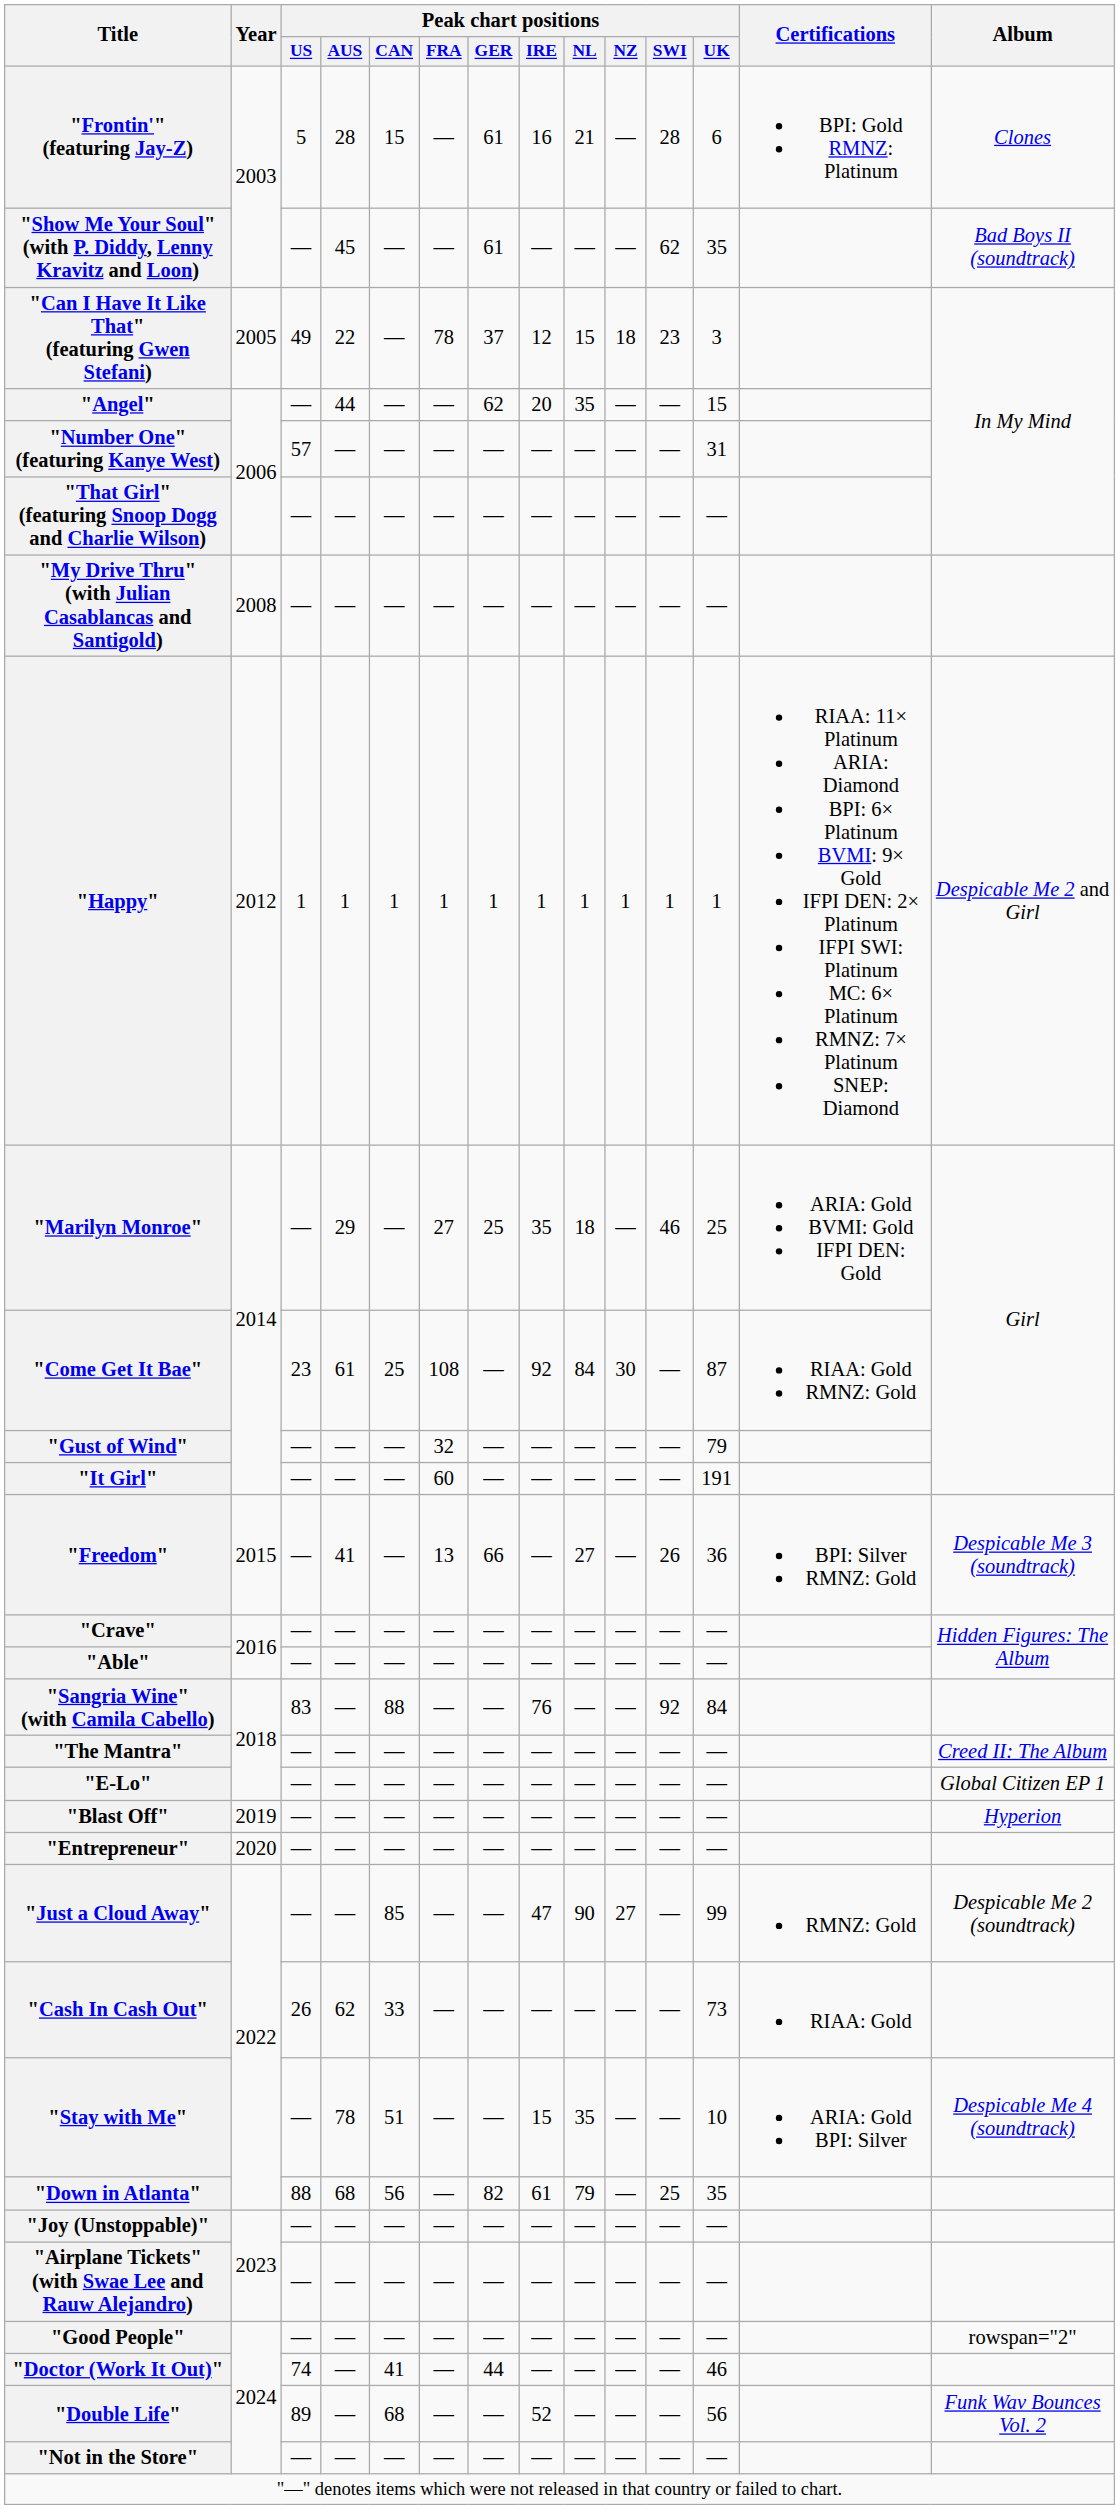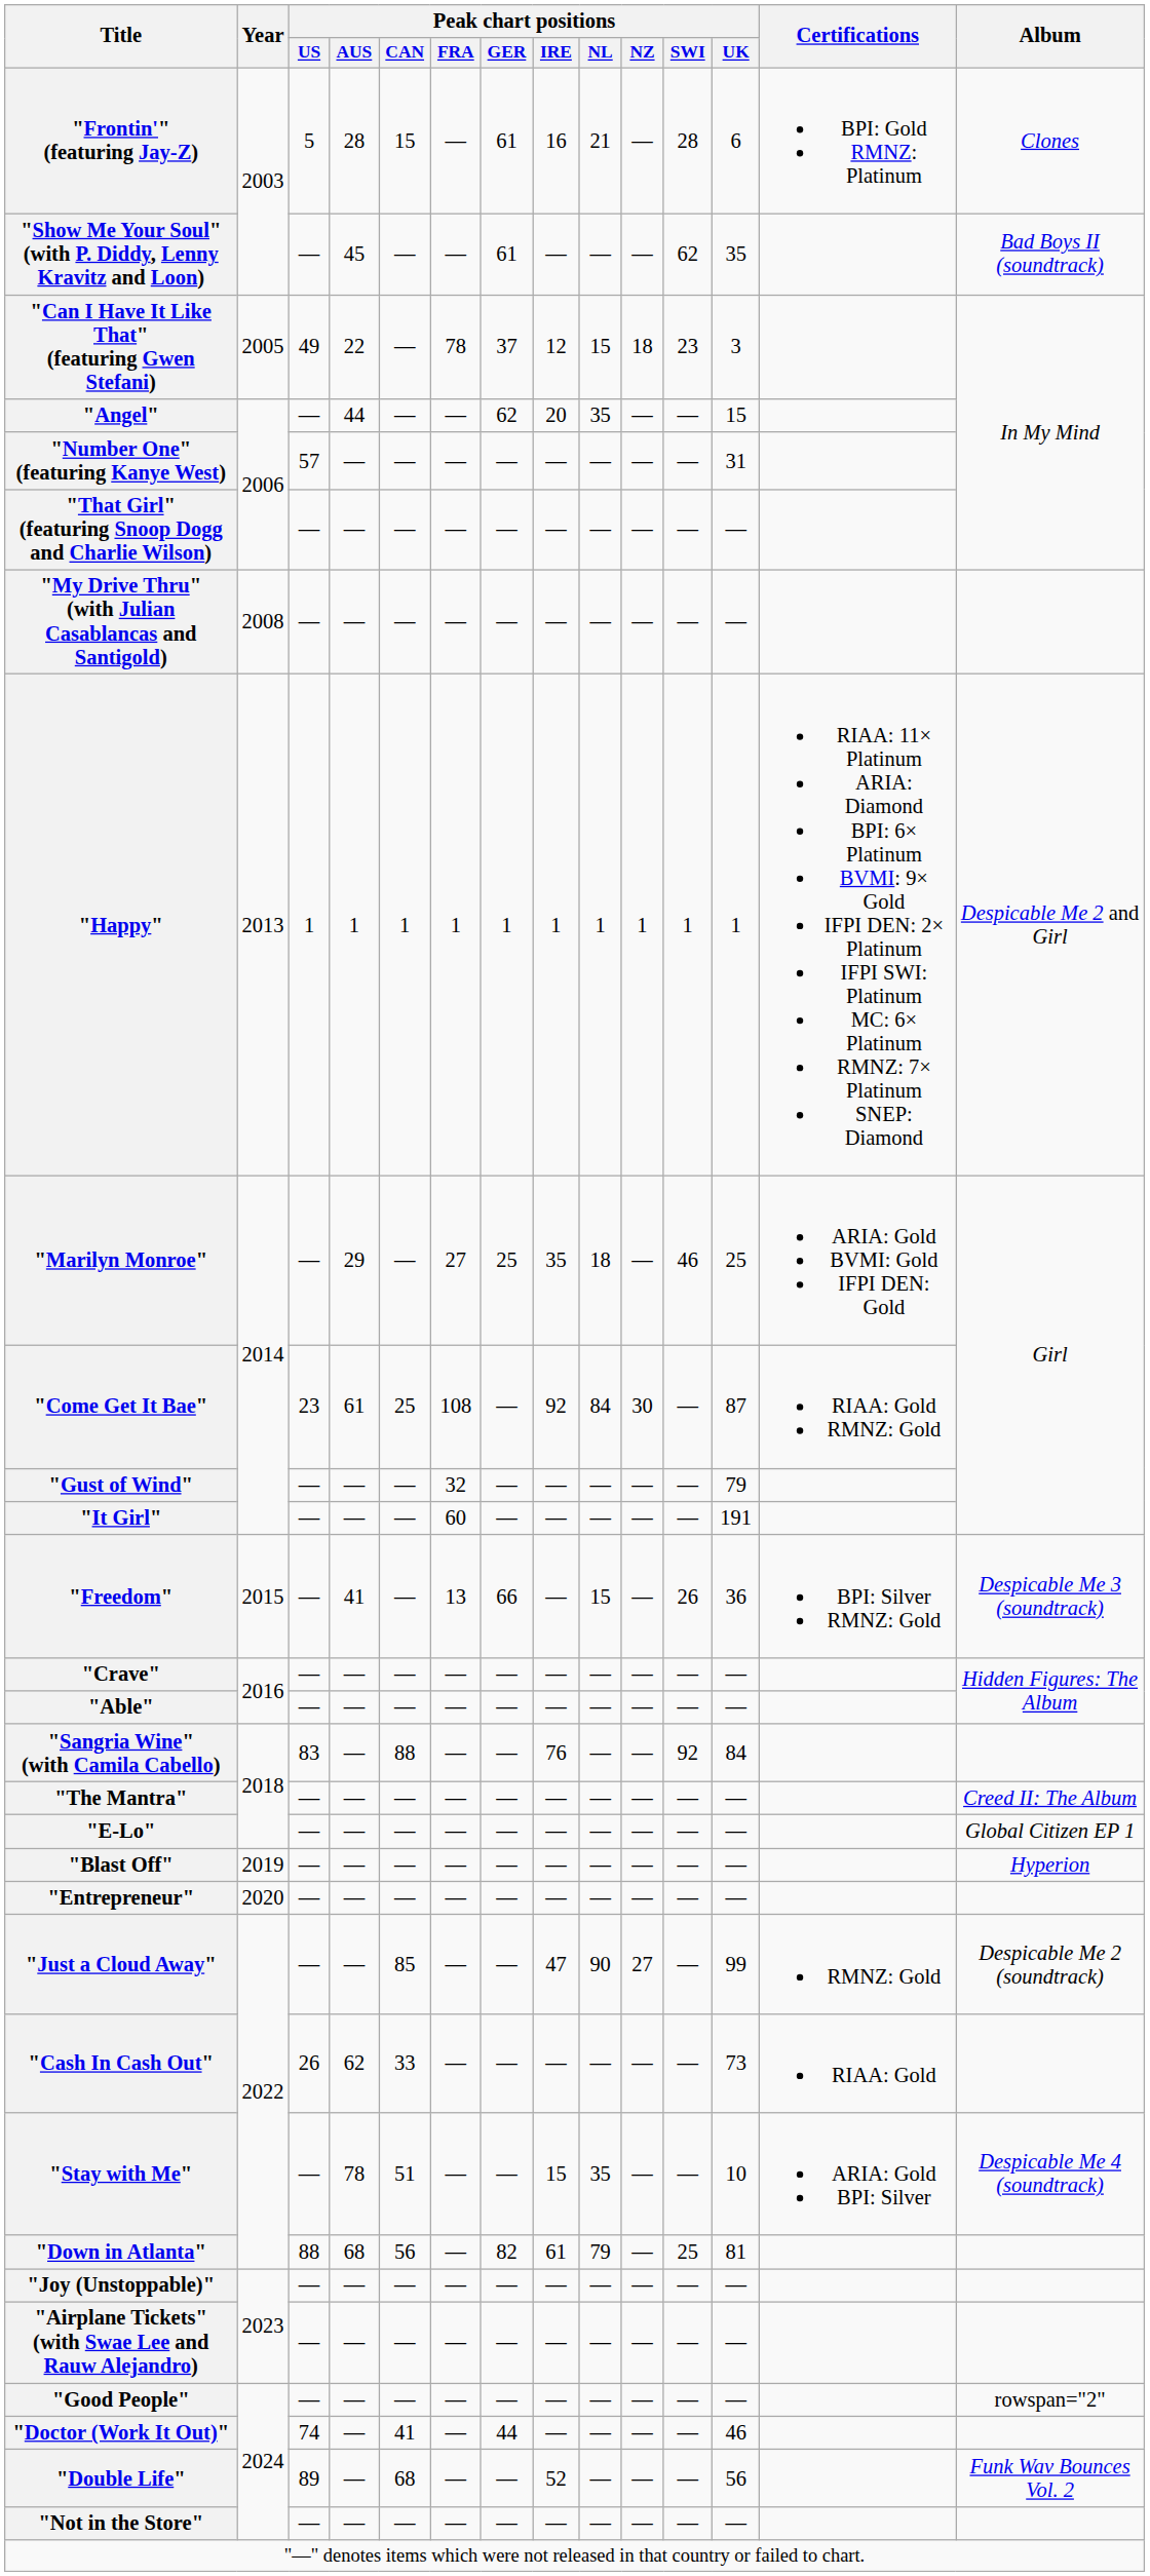"Happy" | Year: 2012 -> 2013
"Freedom" | Peak chart positions / NL: 27 -> 15
"Down in Atlanta" | Peak chart positions / UK: 35 -> 81
